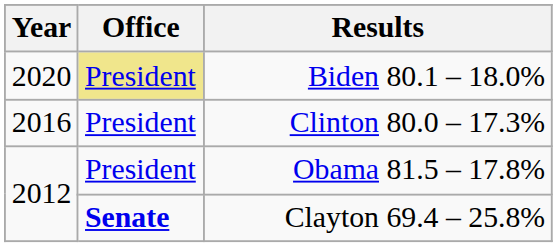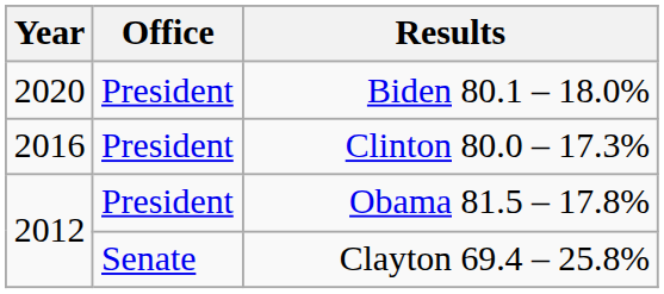Biden 80.1 – 18.0% | Office: khaki background -> no background
Clayton 69.4 – 25.8% | Office: bold -> normal
